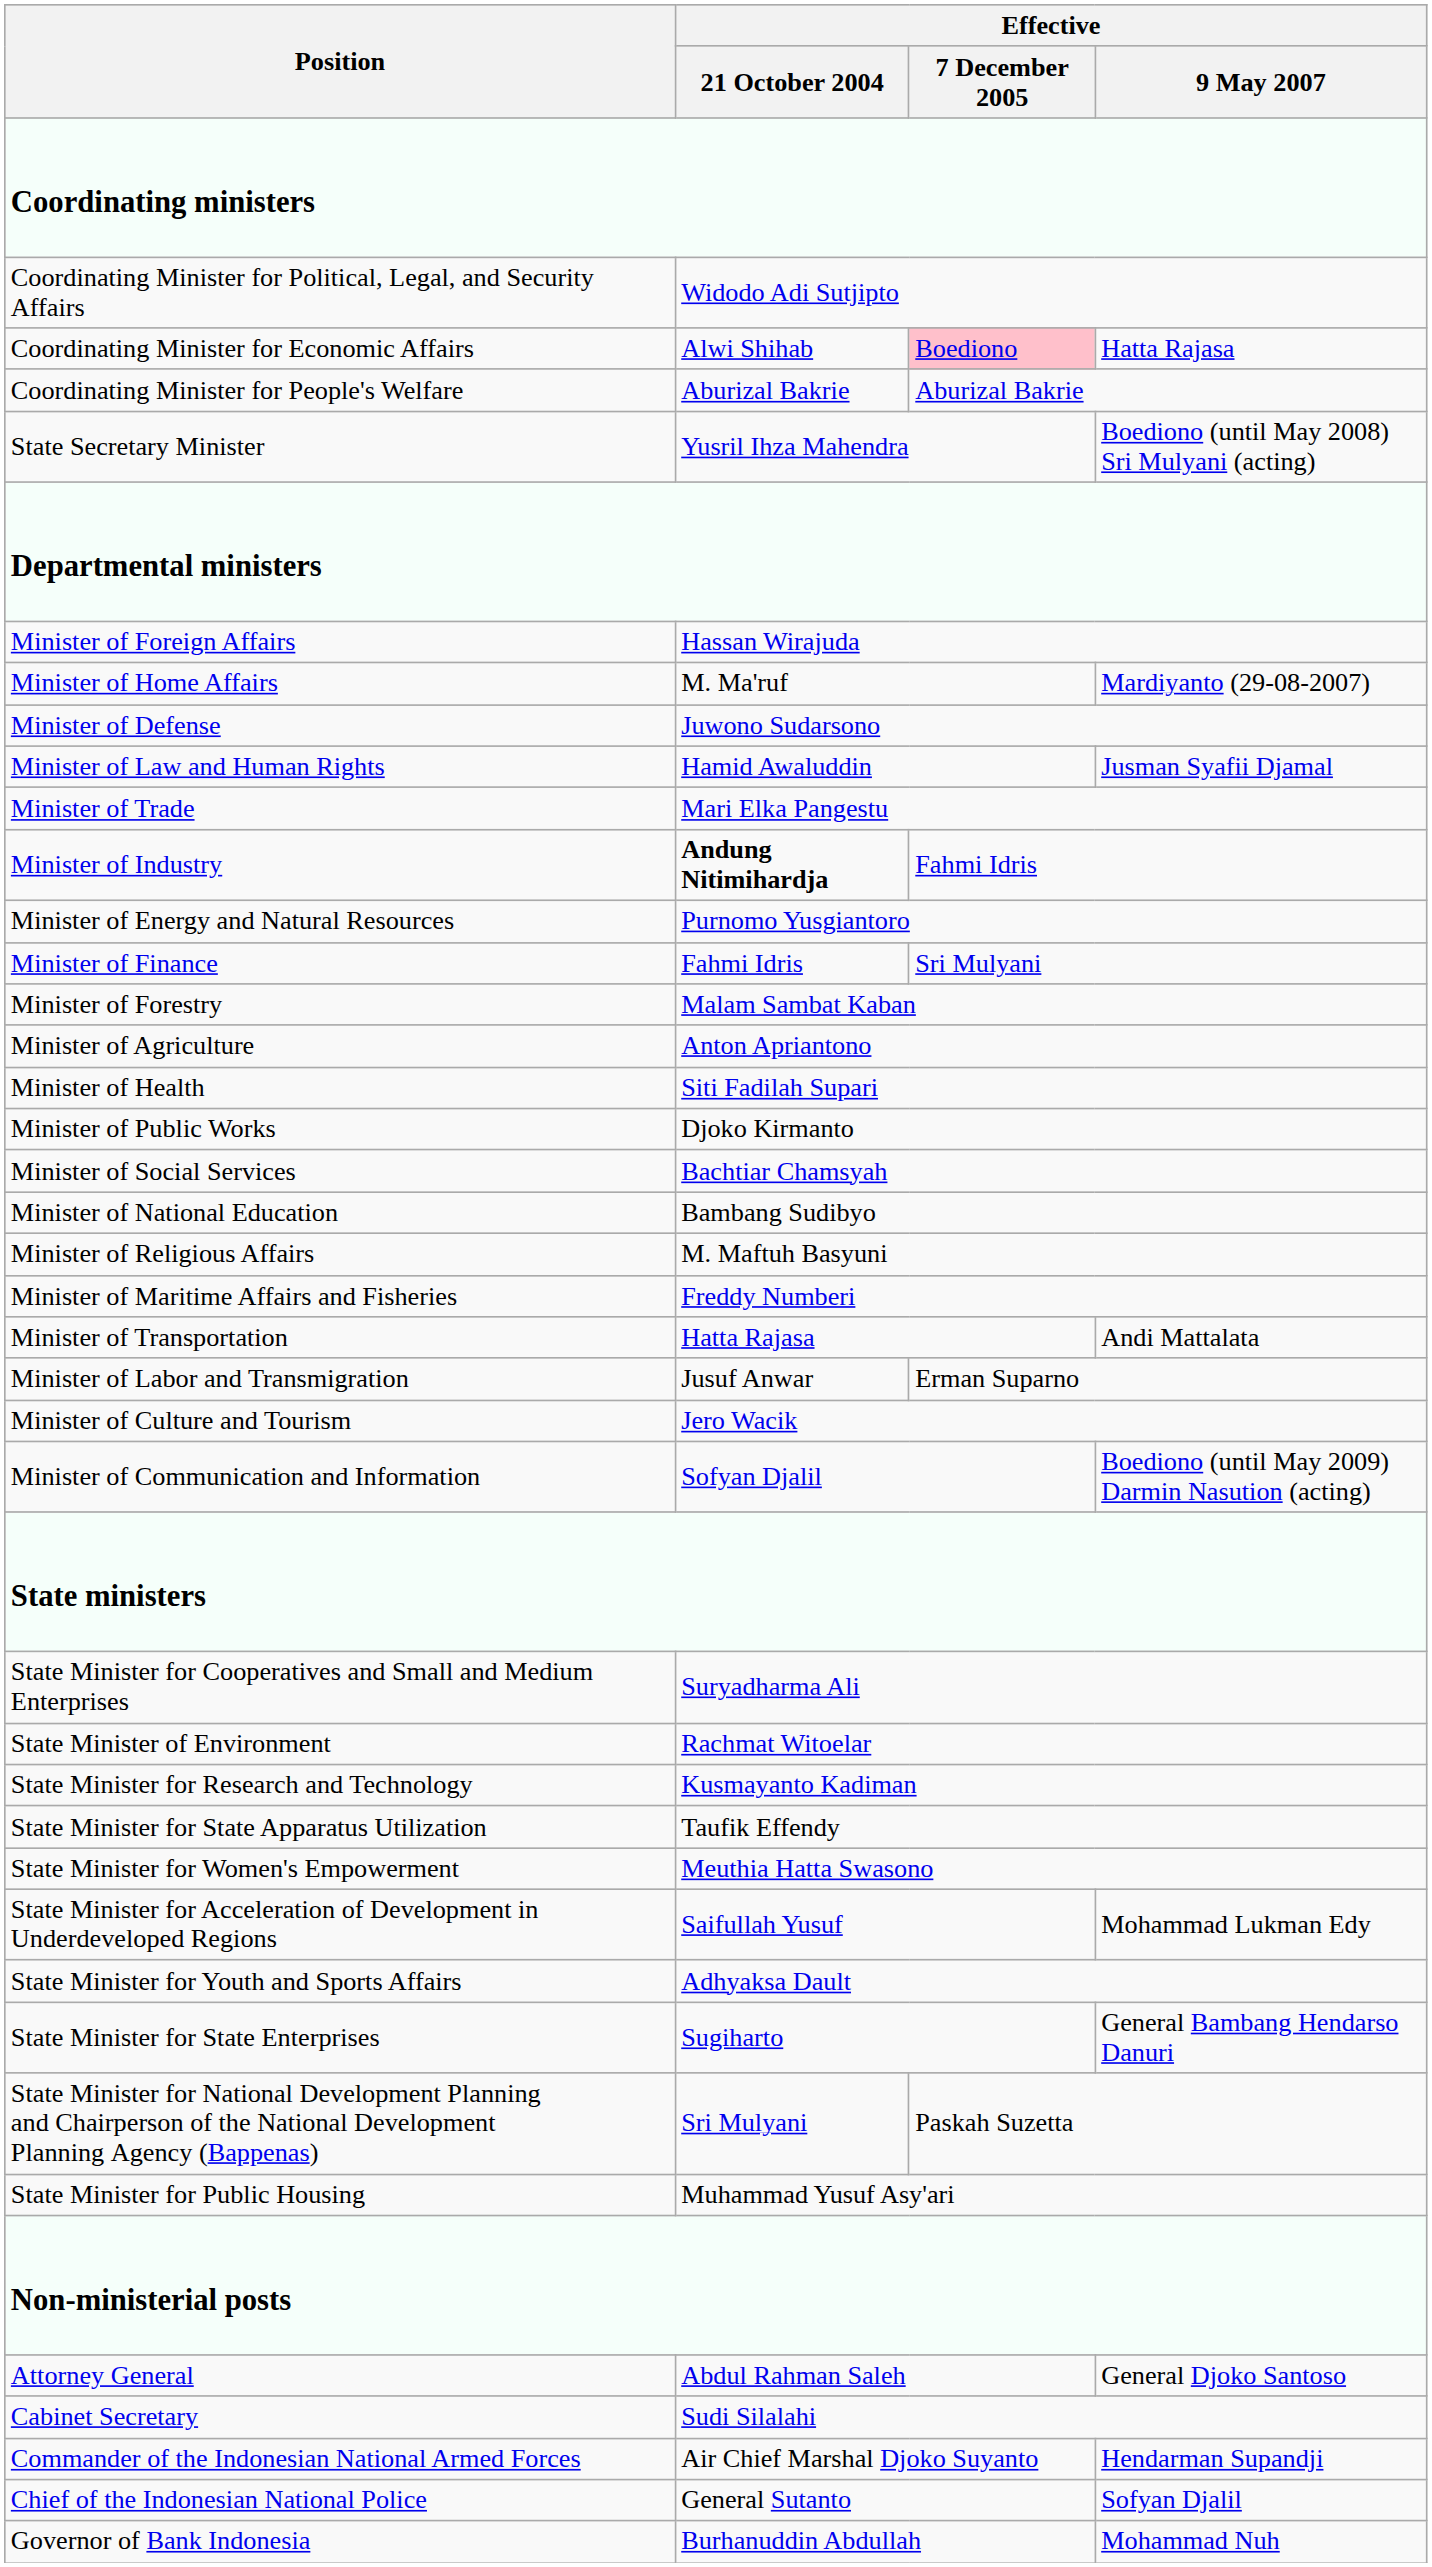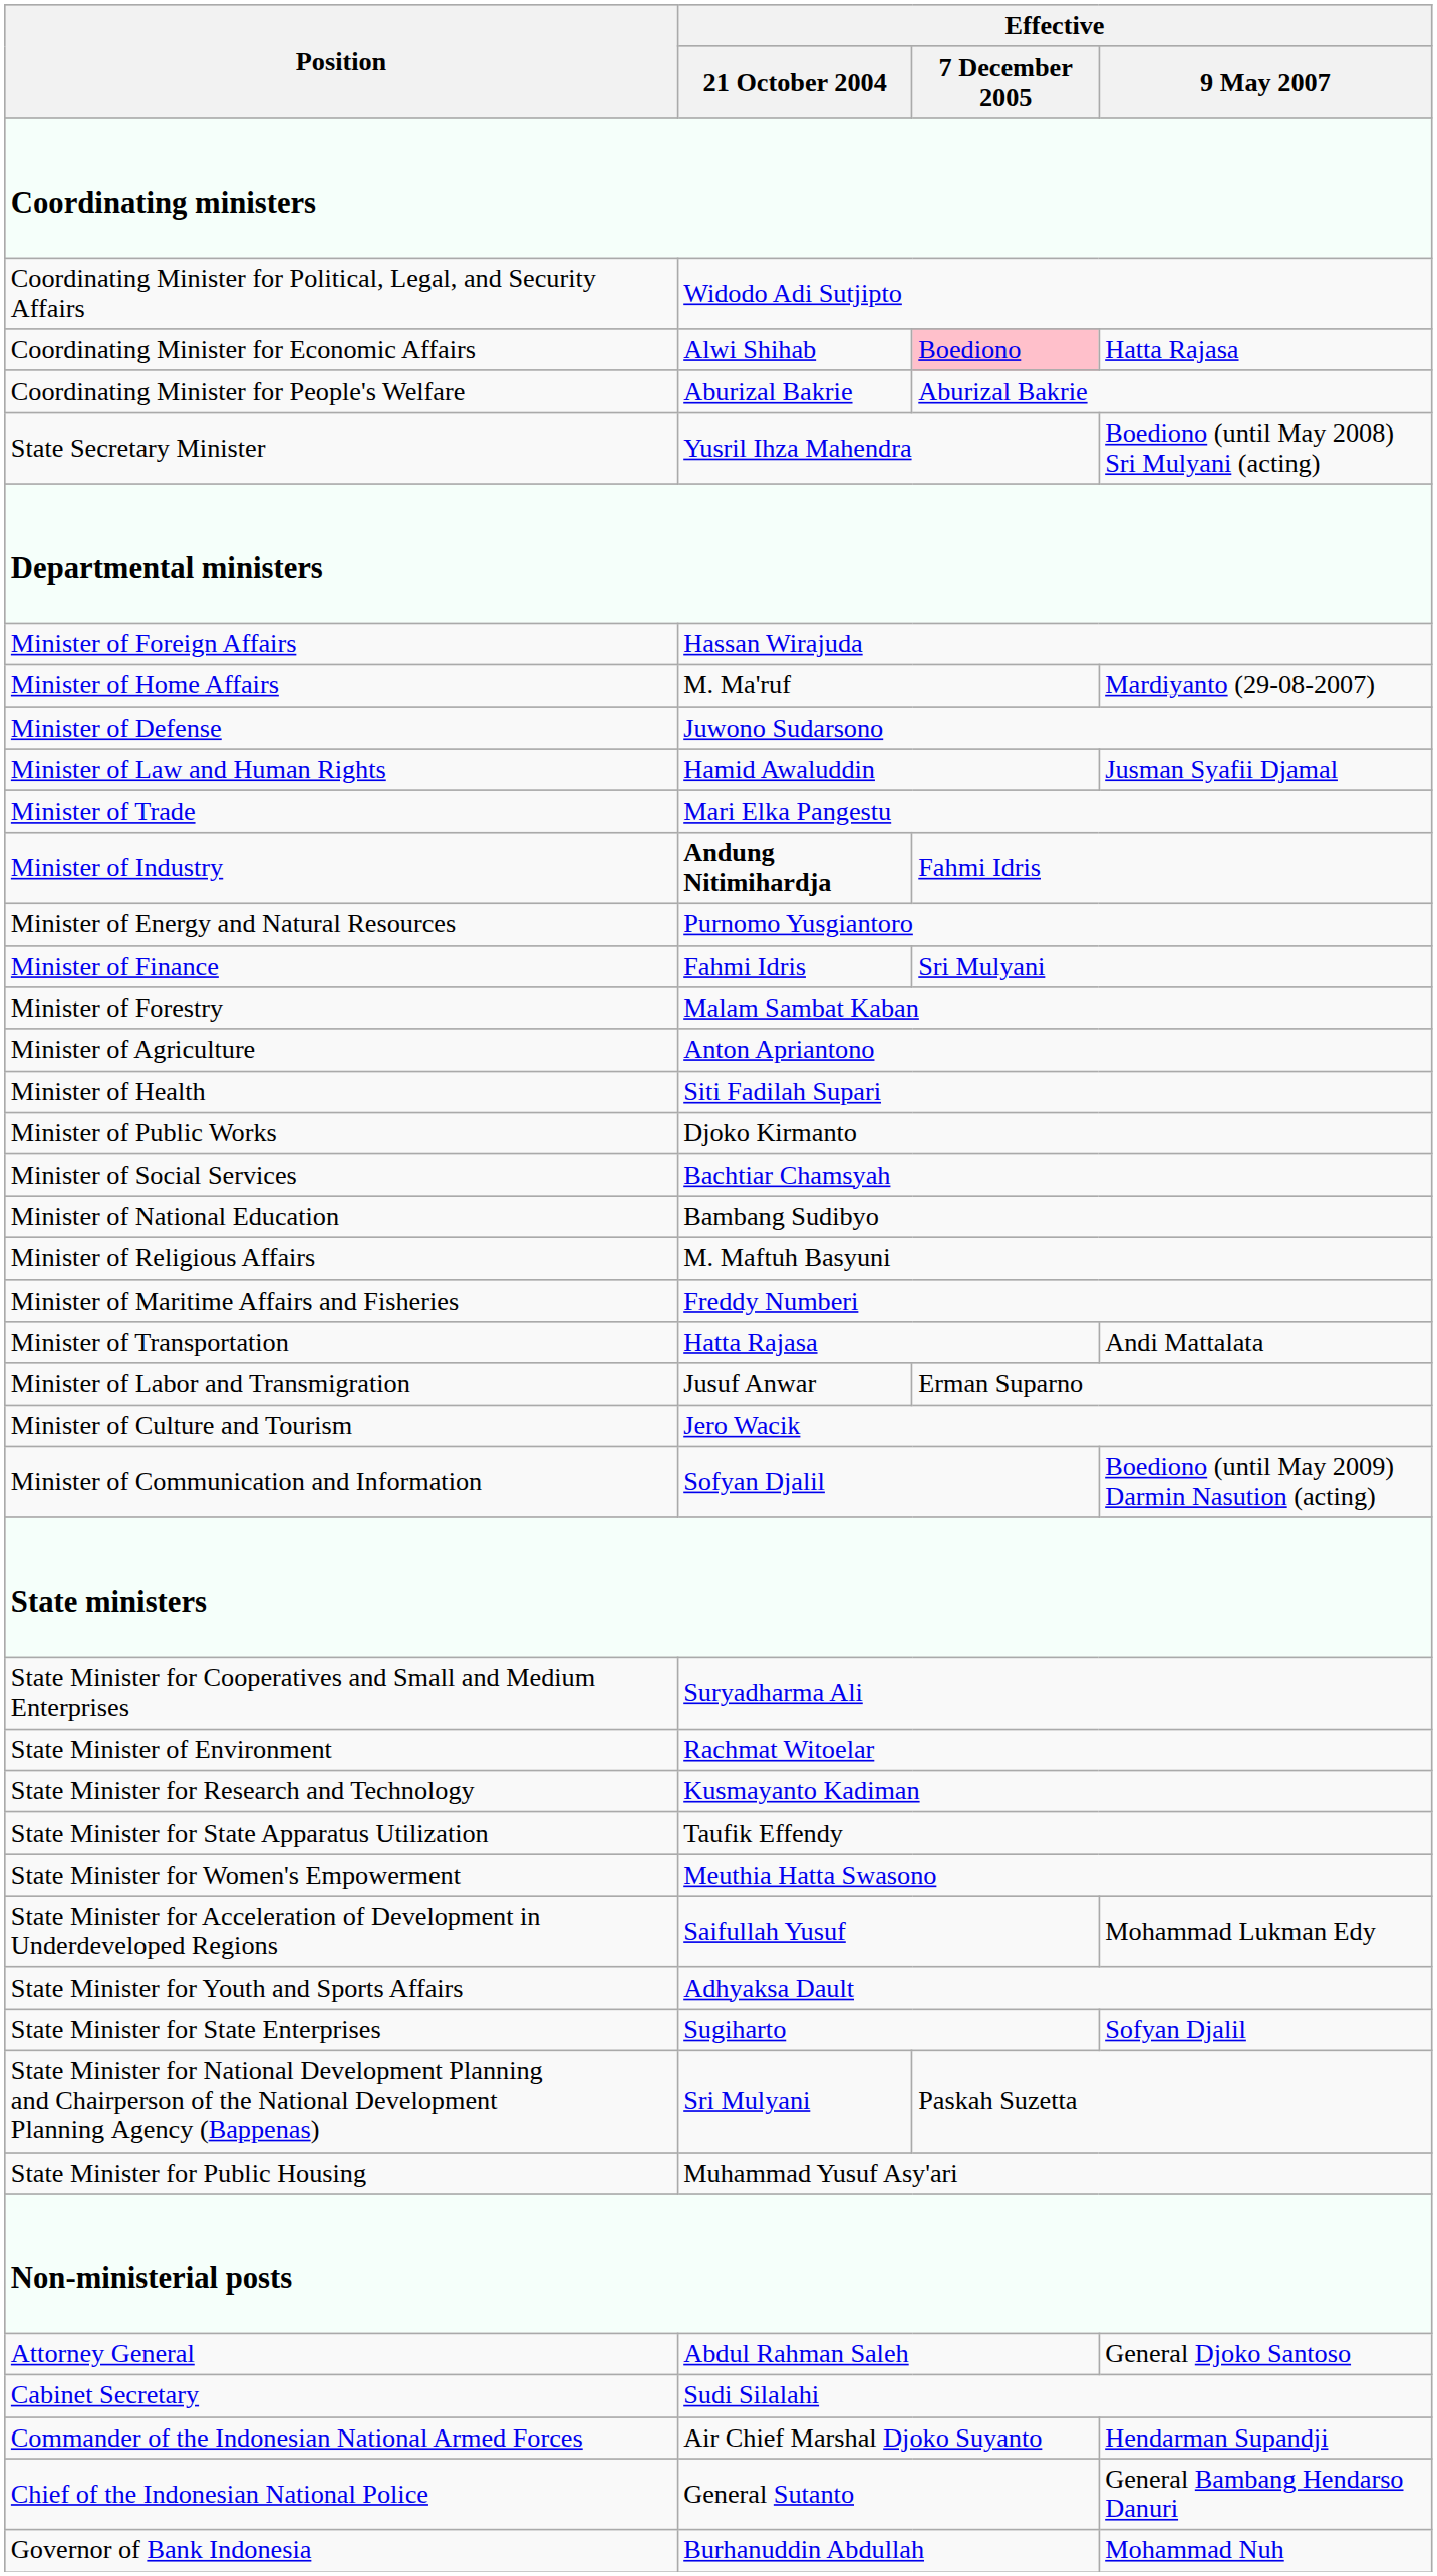State Minister for State Enterprises | Effective / 9 May 2007: General Bambang Hendarso Danuri -> Sofyan Djalil
Chief of the Indonesian National Police | Effective / 9 May 2007: Sofyan Djalil -> General Bambang Hendarso Danuri
